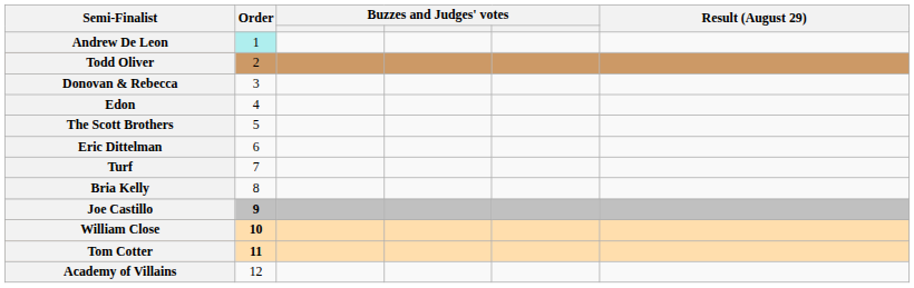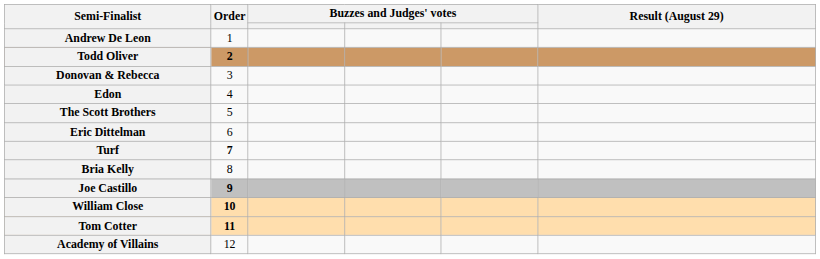Andrew De Leon | Order: paleturquoise background -> no background
Todd Oliver | Order: normal -> bold
Turf | Order: normal -> bold
